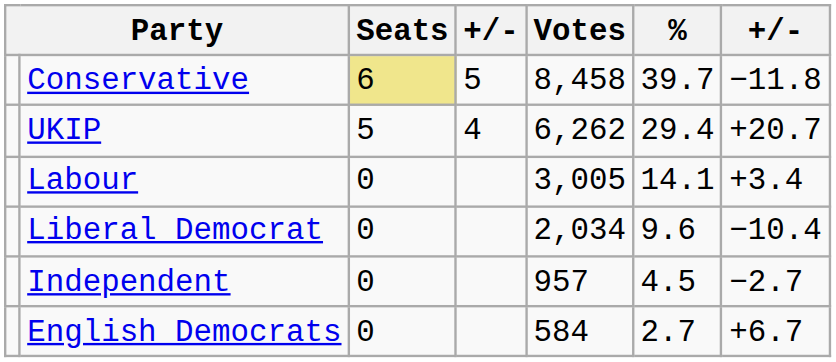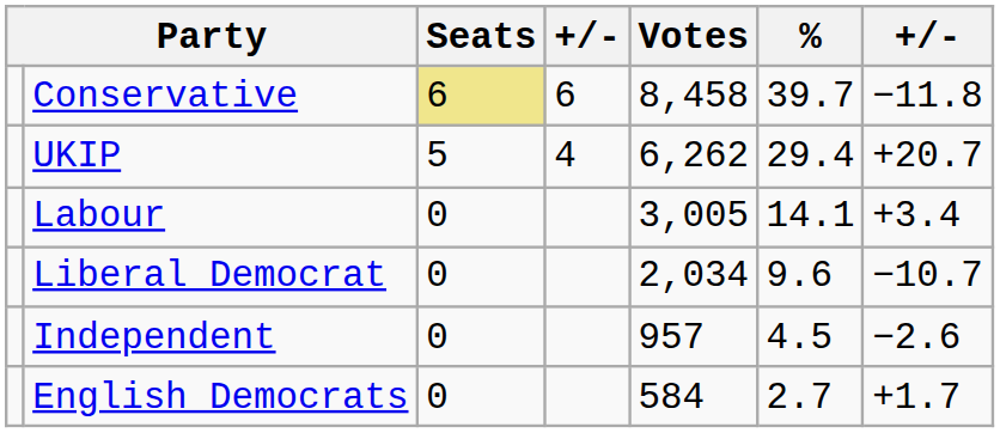Conservative | column 4: 5 -> 6
Liberal Democrat | column 7: −10.4 -> −10.7
Independent | column 7: −2.7 -> −2.6
English Democrats | column 7: +6.7 -> +1.7
